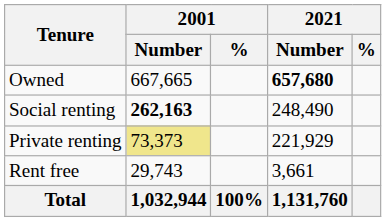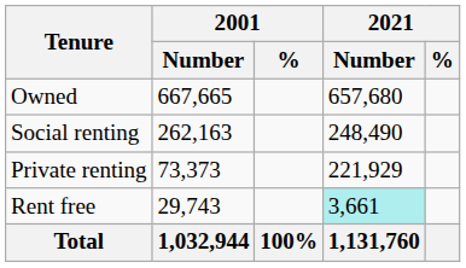Owned | 2021 / Number: bold -> normal
Social renting | 2001 / Number: bold -> normal
Private renting | 2001 / Number: khaki background -> no background
Rent free | 2021 / Number: no background -> paleturquoise background
